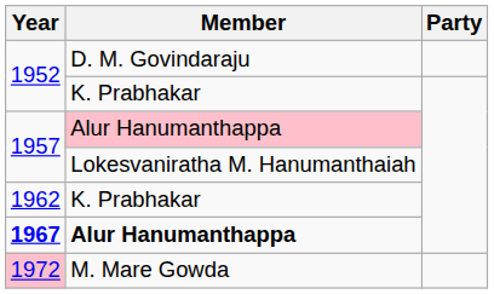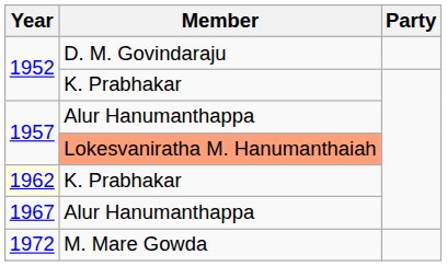1957 / Alur Hanumanthappa | Member: pink background -> no background
1957 / Lokesvaniratha M. Hanumanthaiah | Member: no background -> lightsalmon background
1962 | Year: no background -> lightyellow background
1967 | Year: bold -> normal
1967 | Member: bold -> normal
1972 | Year: pink background -> no background
